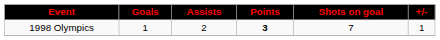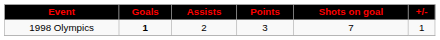1998 Olympics | Goals: normal -> bold
1998 Olympics | Points: bold -> normal
